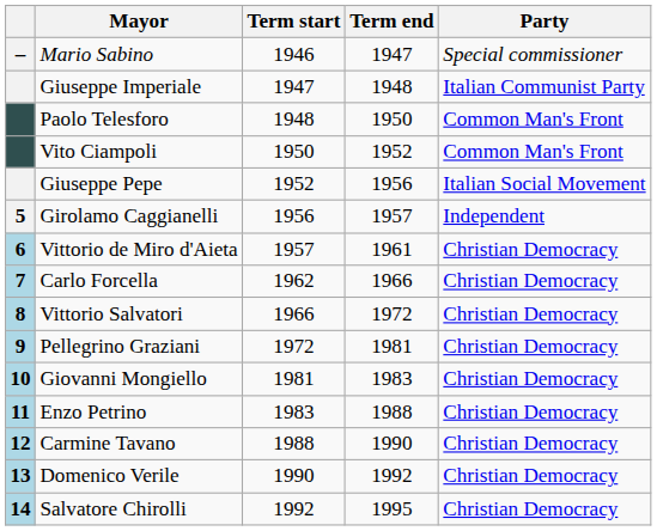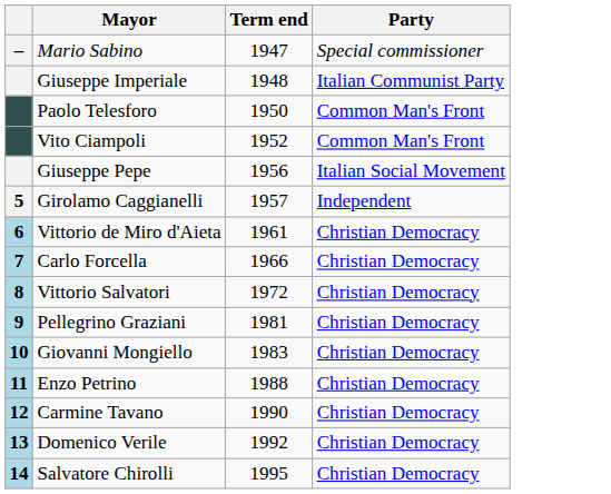- column: Term start | 1946 | 1947 | 1948 | 1950 | 1952 | 1956 | 1957 | 1962 | 1966 | 1972 | 1981 | 1983 | 1988 | 1990 | 1992
